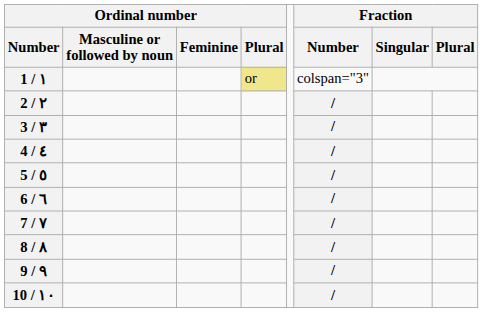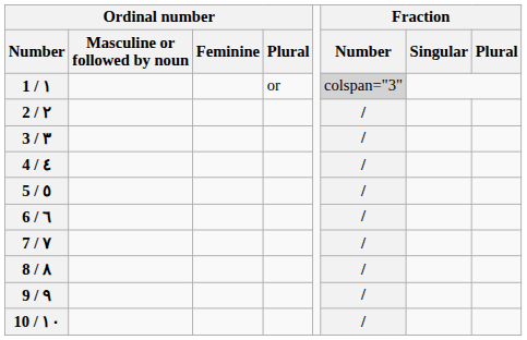1 / ١ | Ordinal number / Plural: khaki background -> no background
1 / ١ | Fraction / Number: no background -> lightgrey background
